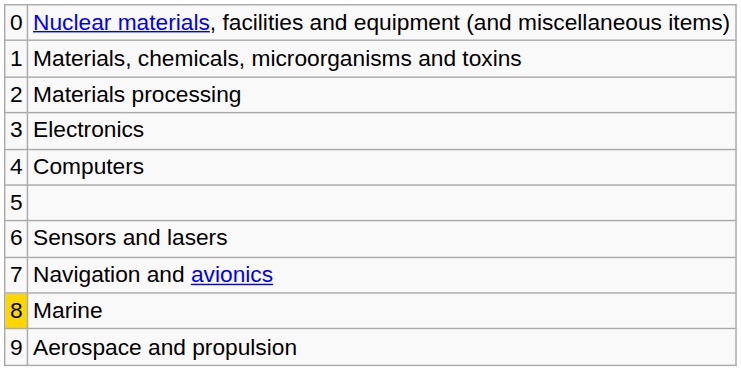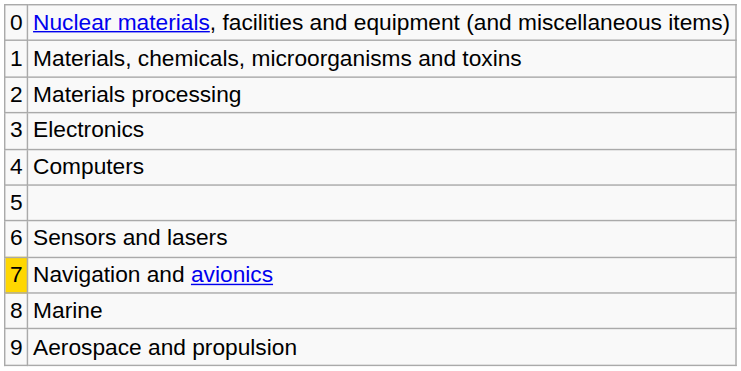Navigation and avionics | column 1: no background -> gold background
Marine | column 1: gold background -> no background
